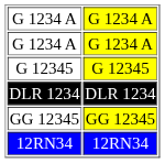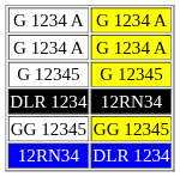row 4 | column 2: DLR 1234 -> 12RN34
row 6 | column 2: 12RN34 -> DLR 1234
